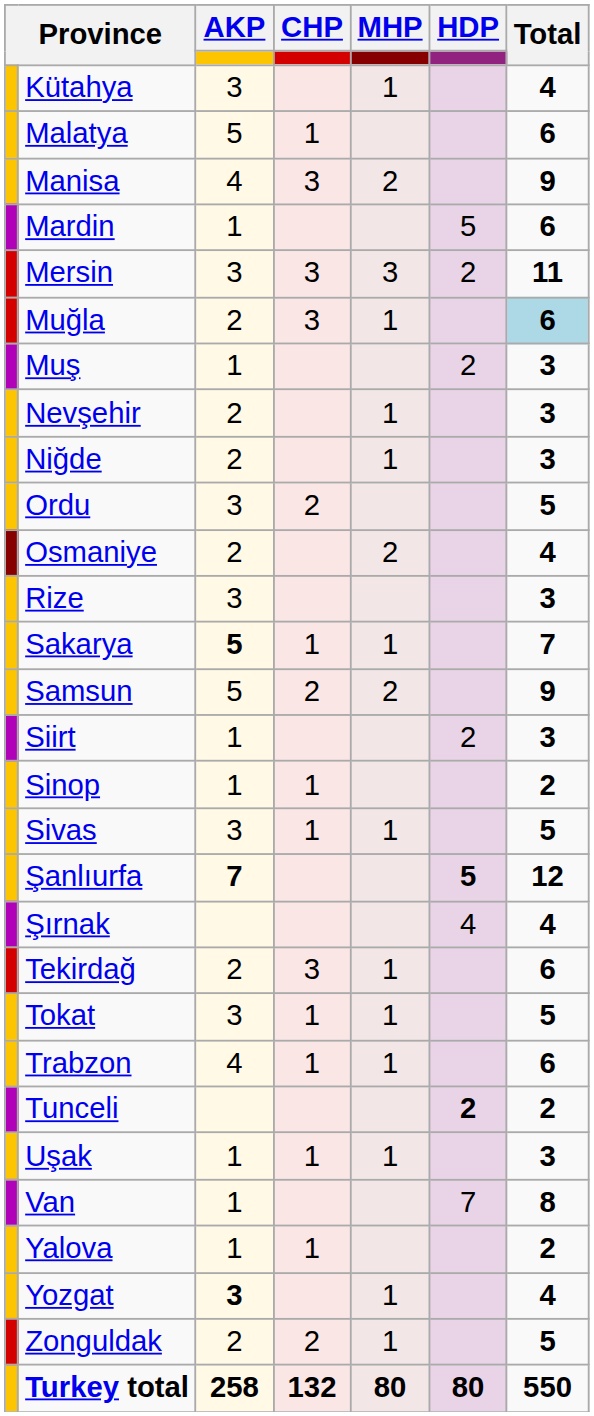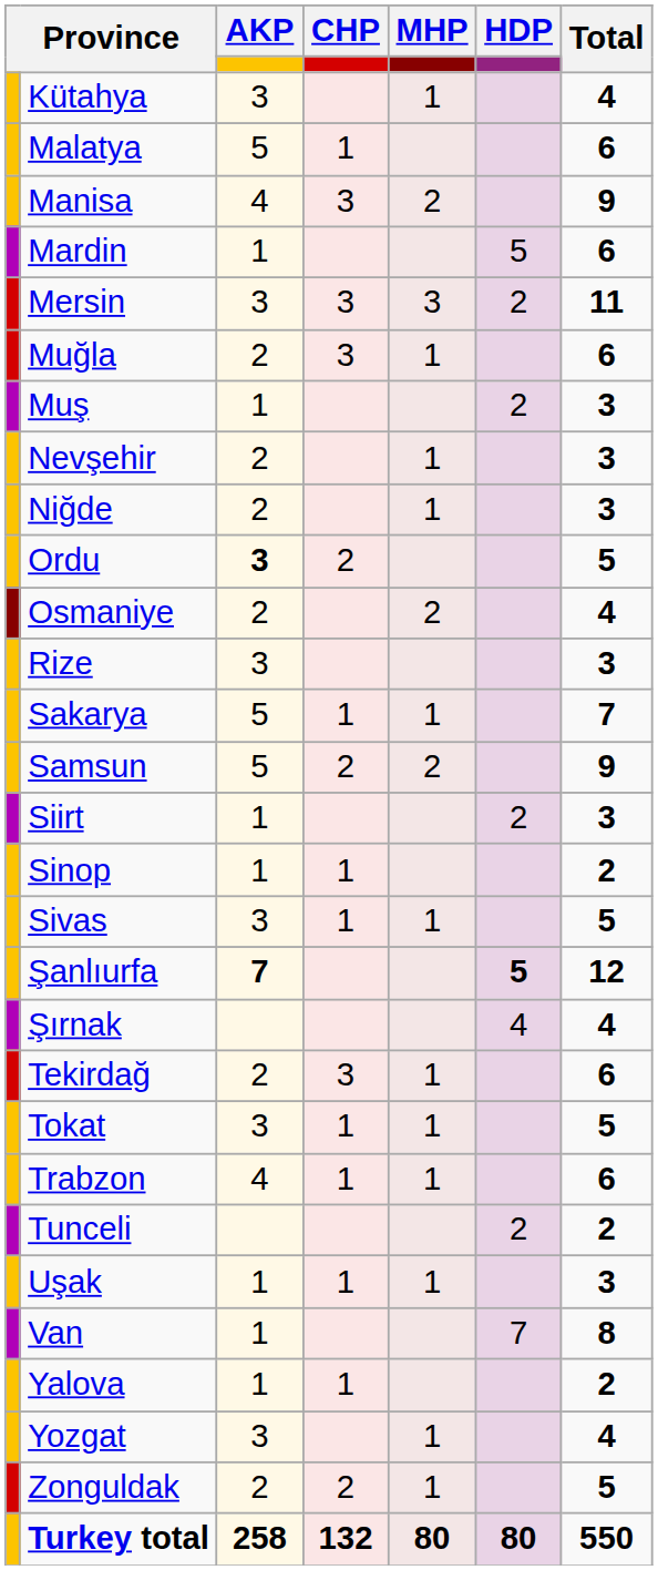Muğla | Total: lightblue background -> no background
Ordu | AKP: normal -> bold
Sakarya | AKP: bold -> normal
Tunceli | HDP: bold -> normal
Yozgat | AKP: bold -> normal
